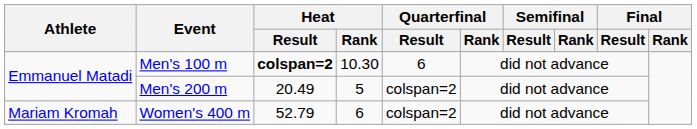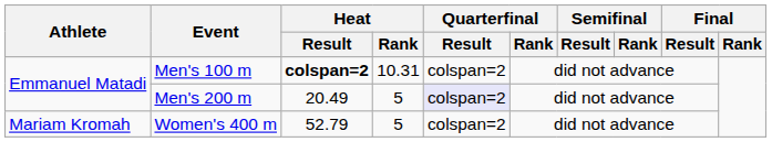Men's 100 m | Heat / Rank: 10.30 -> 10.31
Men's 100 m | Quarterfinal / Result: 6 -> colspan=2
Men's 200 m | Quarterfinal / Result: no background -> lavender background
Women's 400 m | Heat / Rank: 6 -> 5
